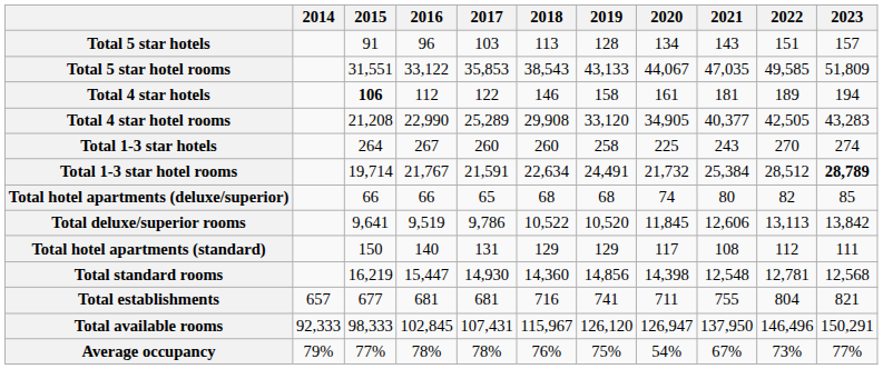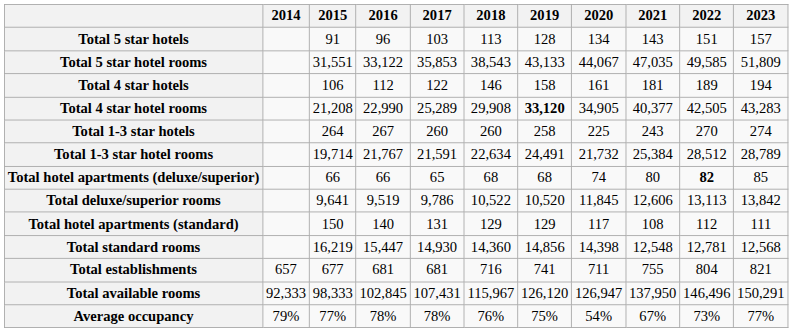row 4 | 2015: bold -> normal
row 5 | 2019: normal -> bold
row 7 | 2023: bold -> normal
row 8 | 2022: normal -> bold
